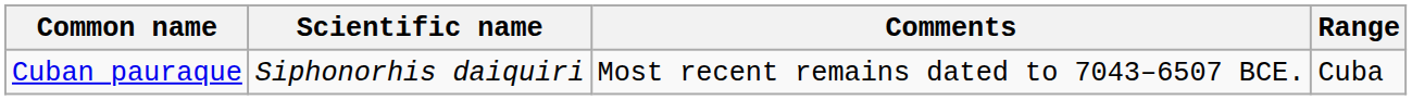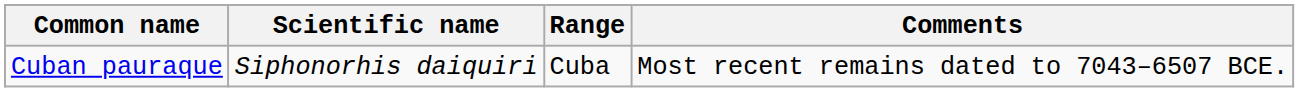columns swapped: Range <-> Comments
